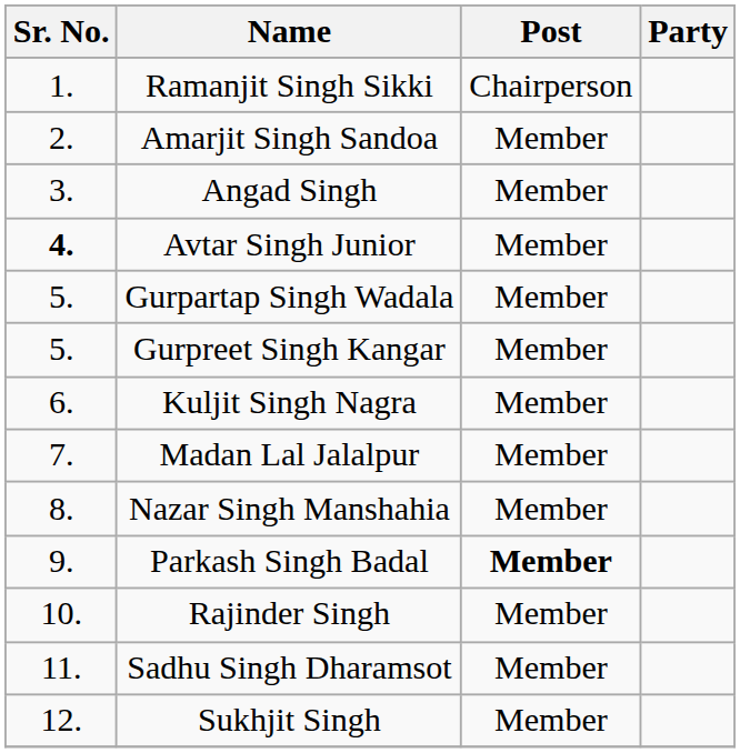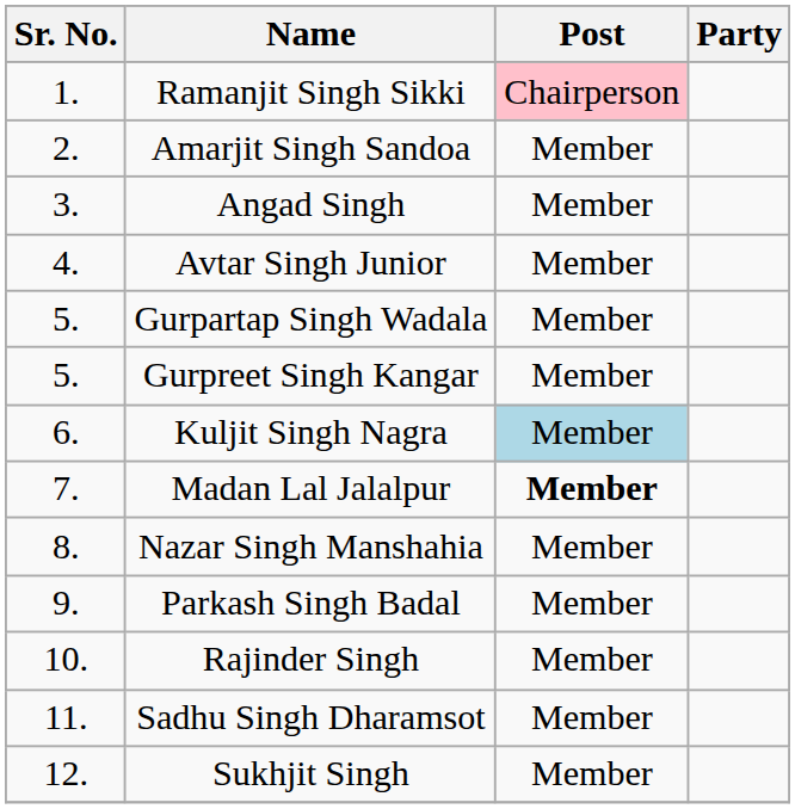Ramanjit Singh Sikki | Post: no background -> pink background
Avtar Singh Junior | Sr. No.: bold -> normal
Kuljit Singh Nagra | Post: no background -> lightblue background
Madan Lal Jalalpur | Post: normal -> bold
Parkash Singh Badal | Post: bold -> normal
